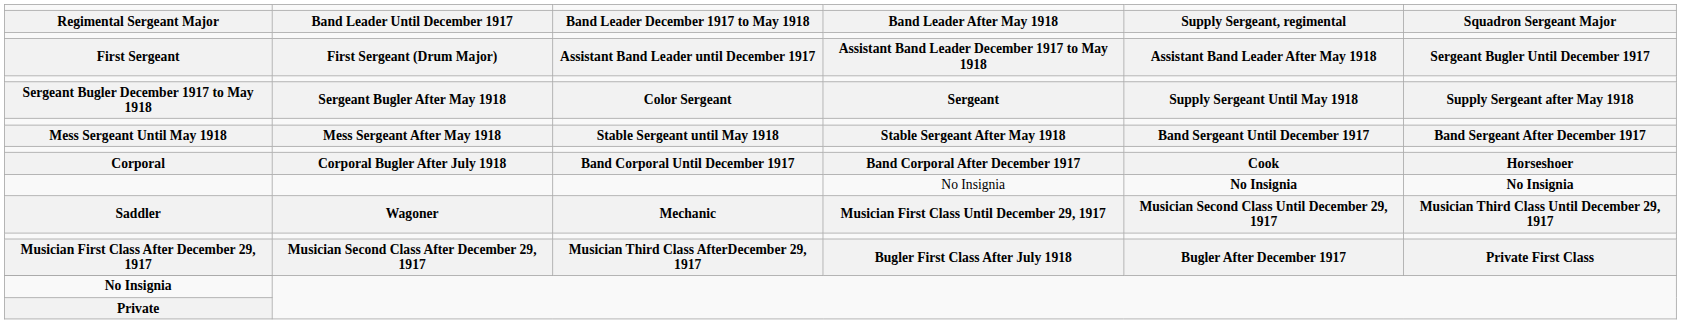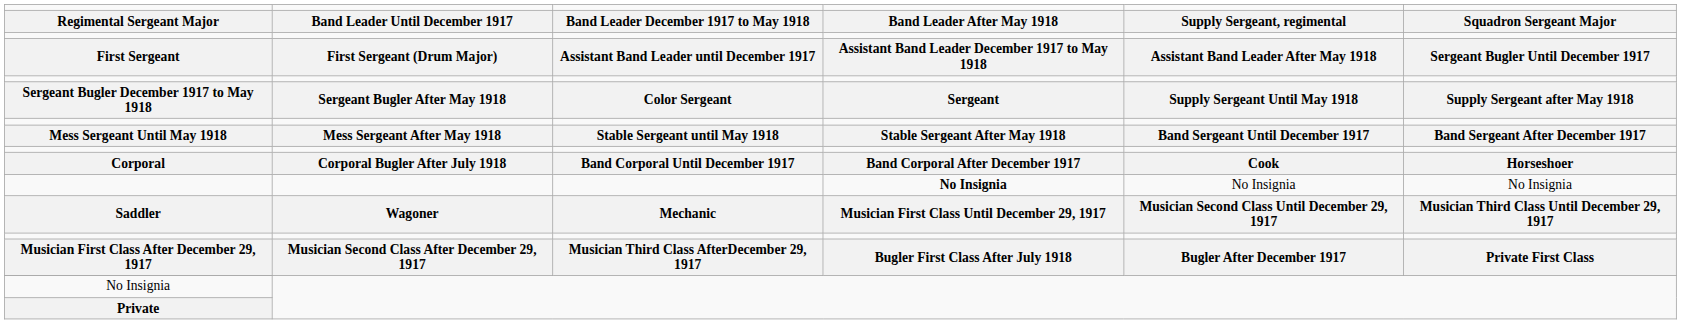row 11 | column 4: normal -> bold
row 11 | column 5: bold -> normal
row 11 | column 6: bold -> normal
row 15 | column 1: bold -> normal
